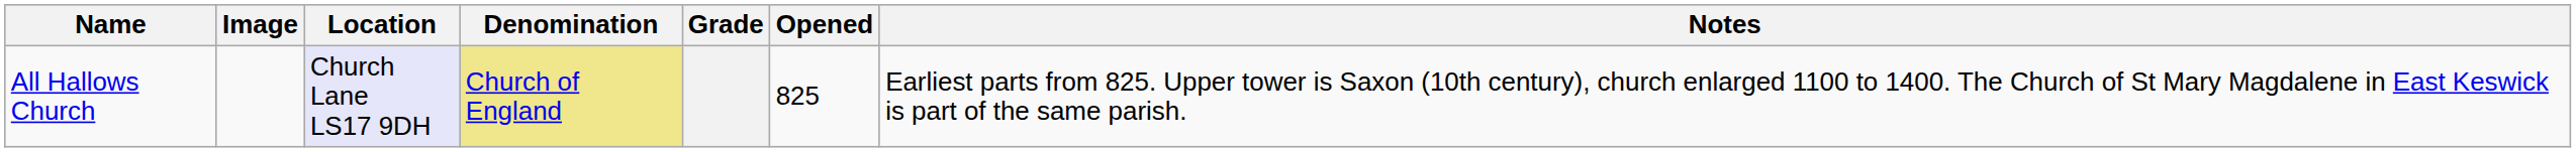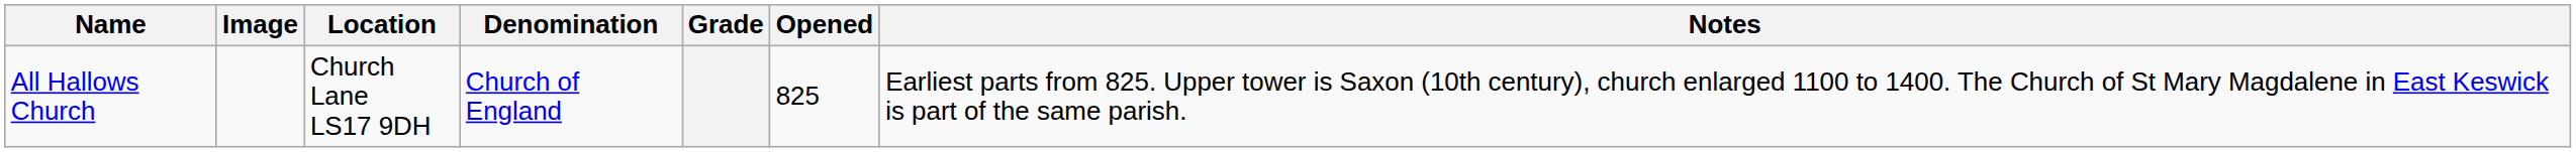row 2 | Location: lavender background -> no background
row 2 | Denomination: khaki background -> no background
